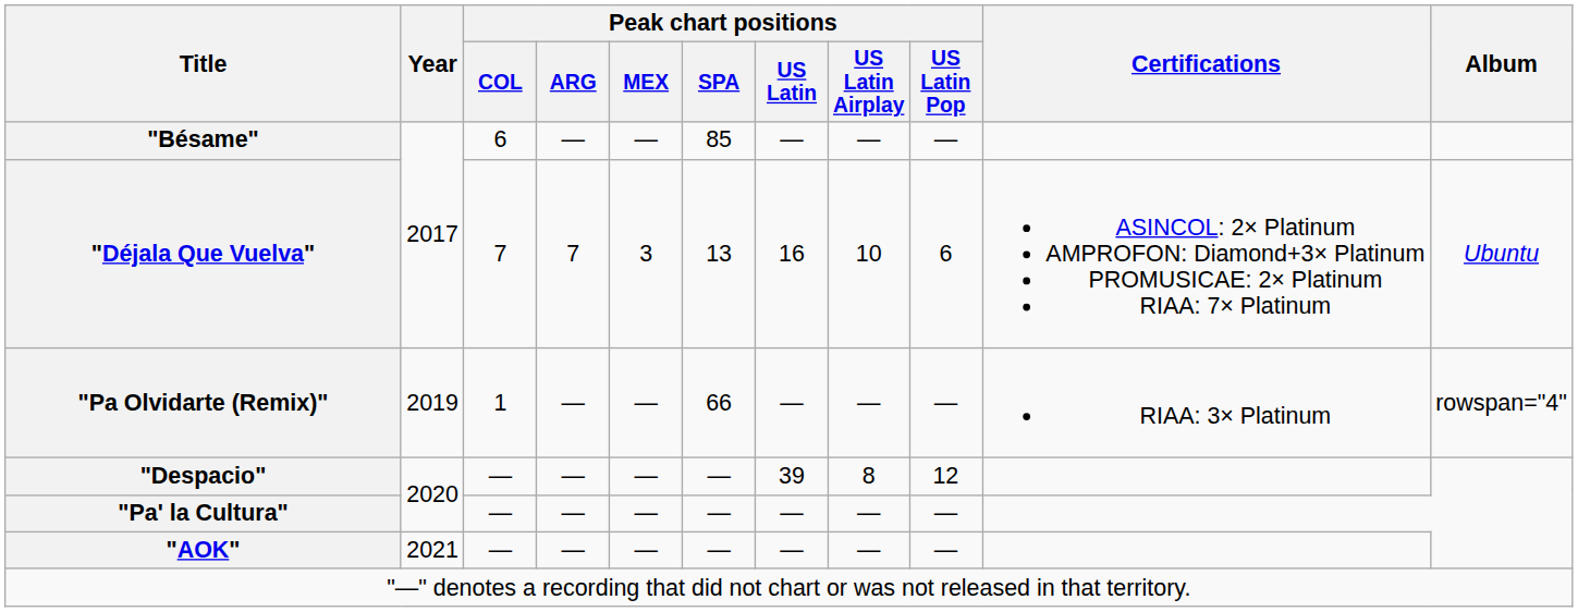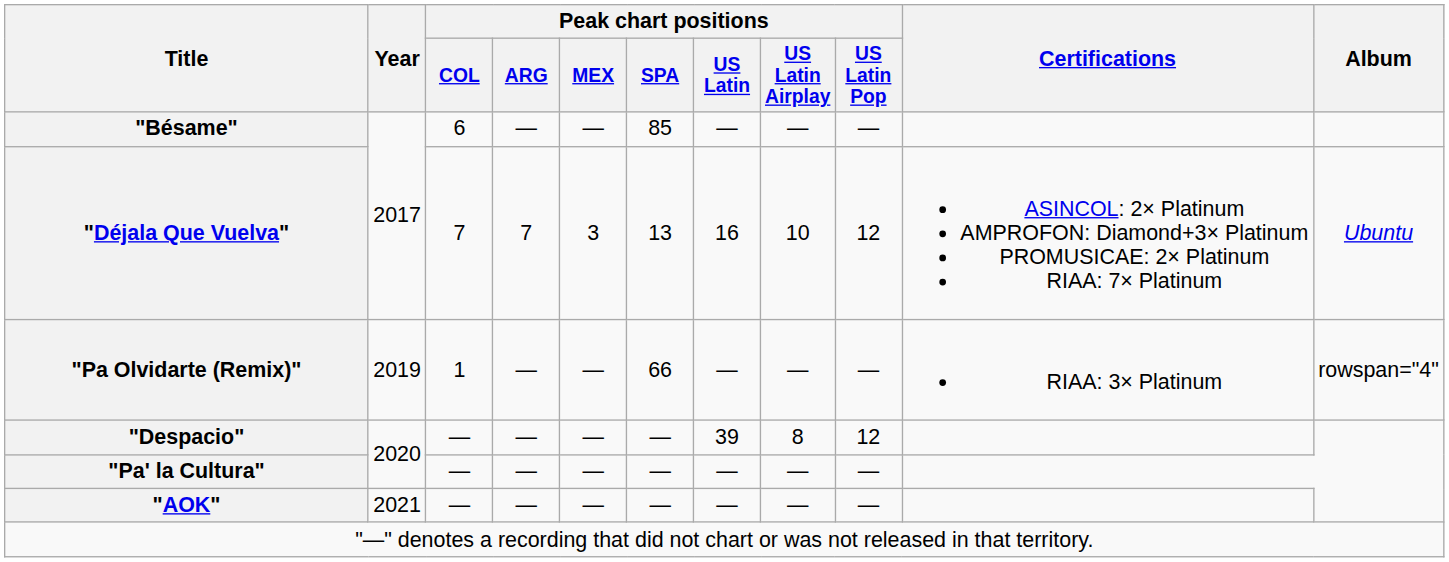"Déjala Que Vuelva" | Peak chart positions / US Latin Pop: 6 -> 12
